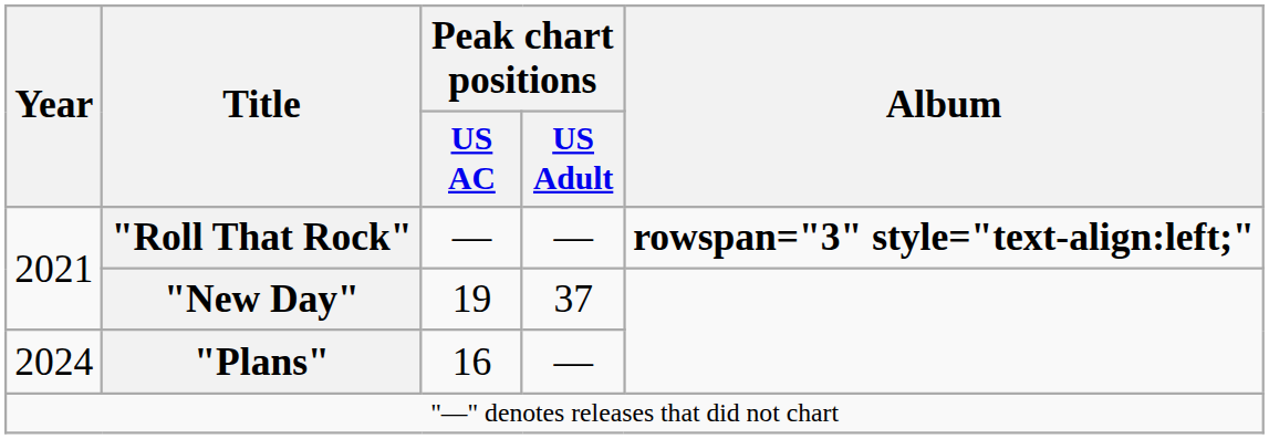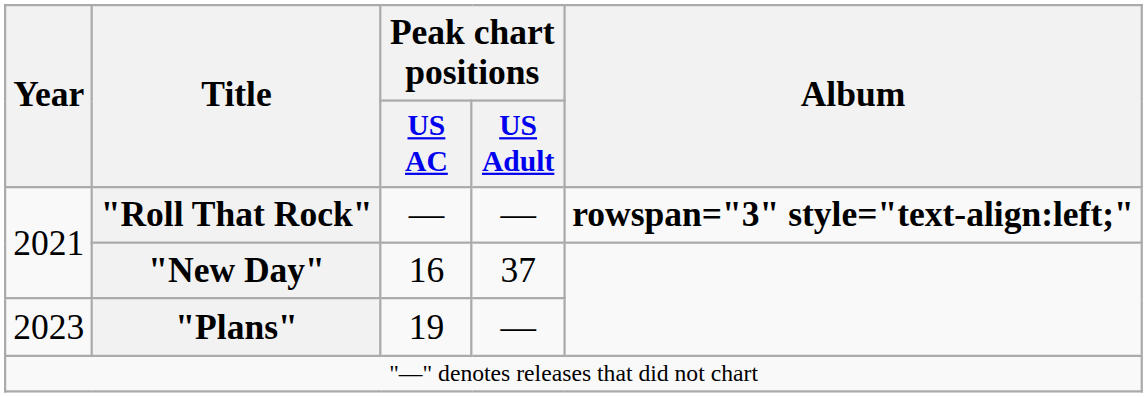"New Day" | Peak chart positions / US AC: 19 -> 16
"Plans" | Year: 2024 -> 2023
"Plans" | Peak chart positions / US AC: 16 -> 19
